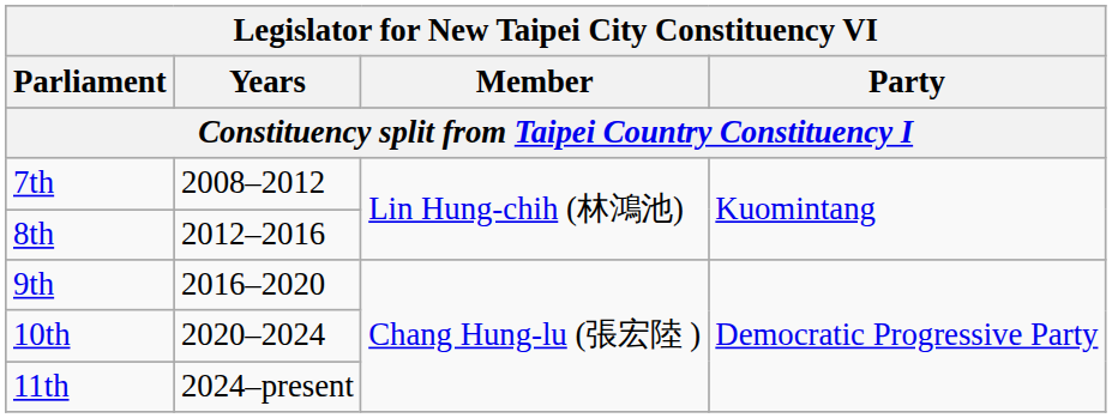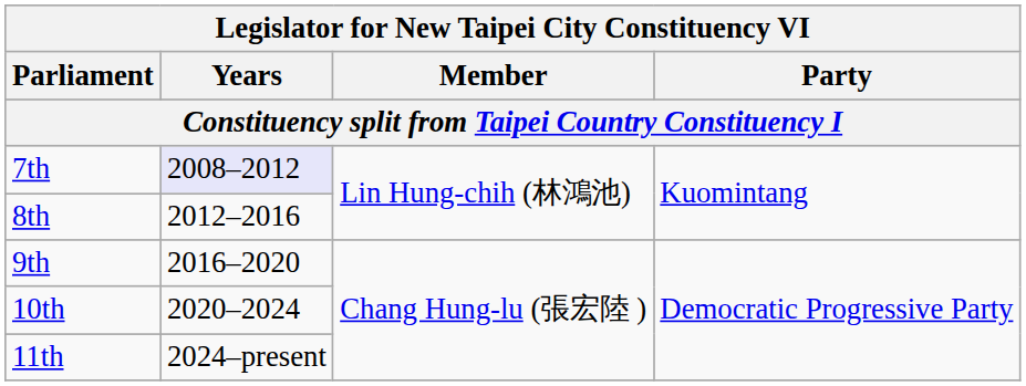7th | Years: no background -> lavender background
